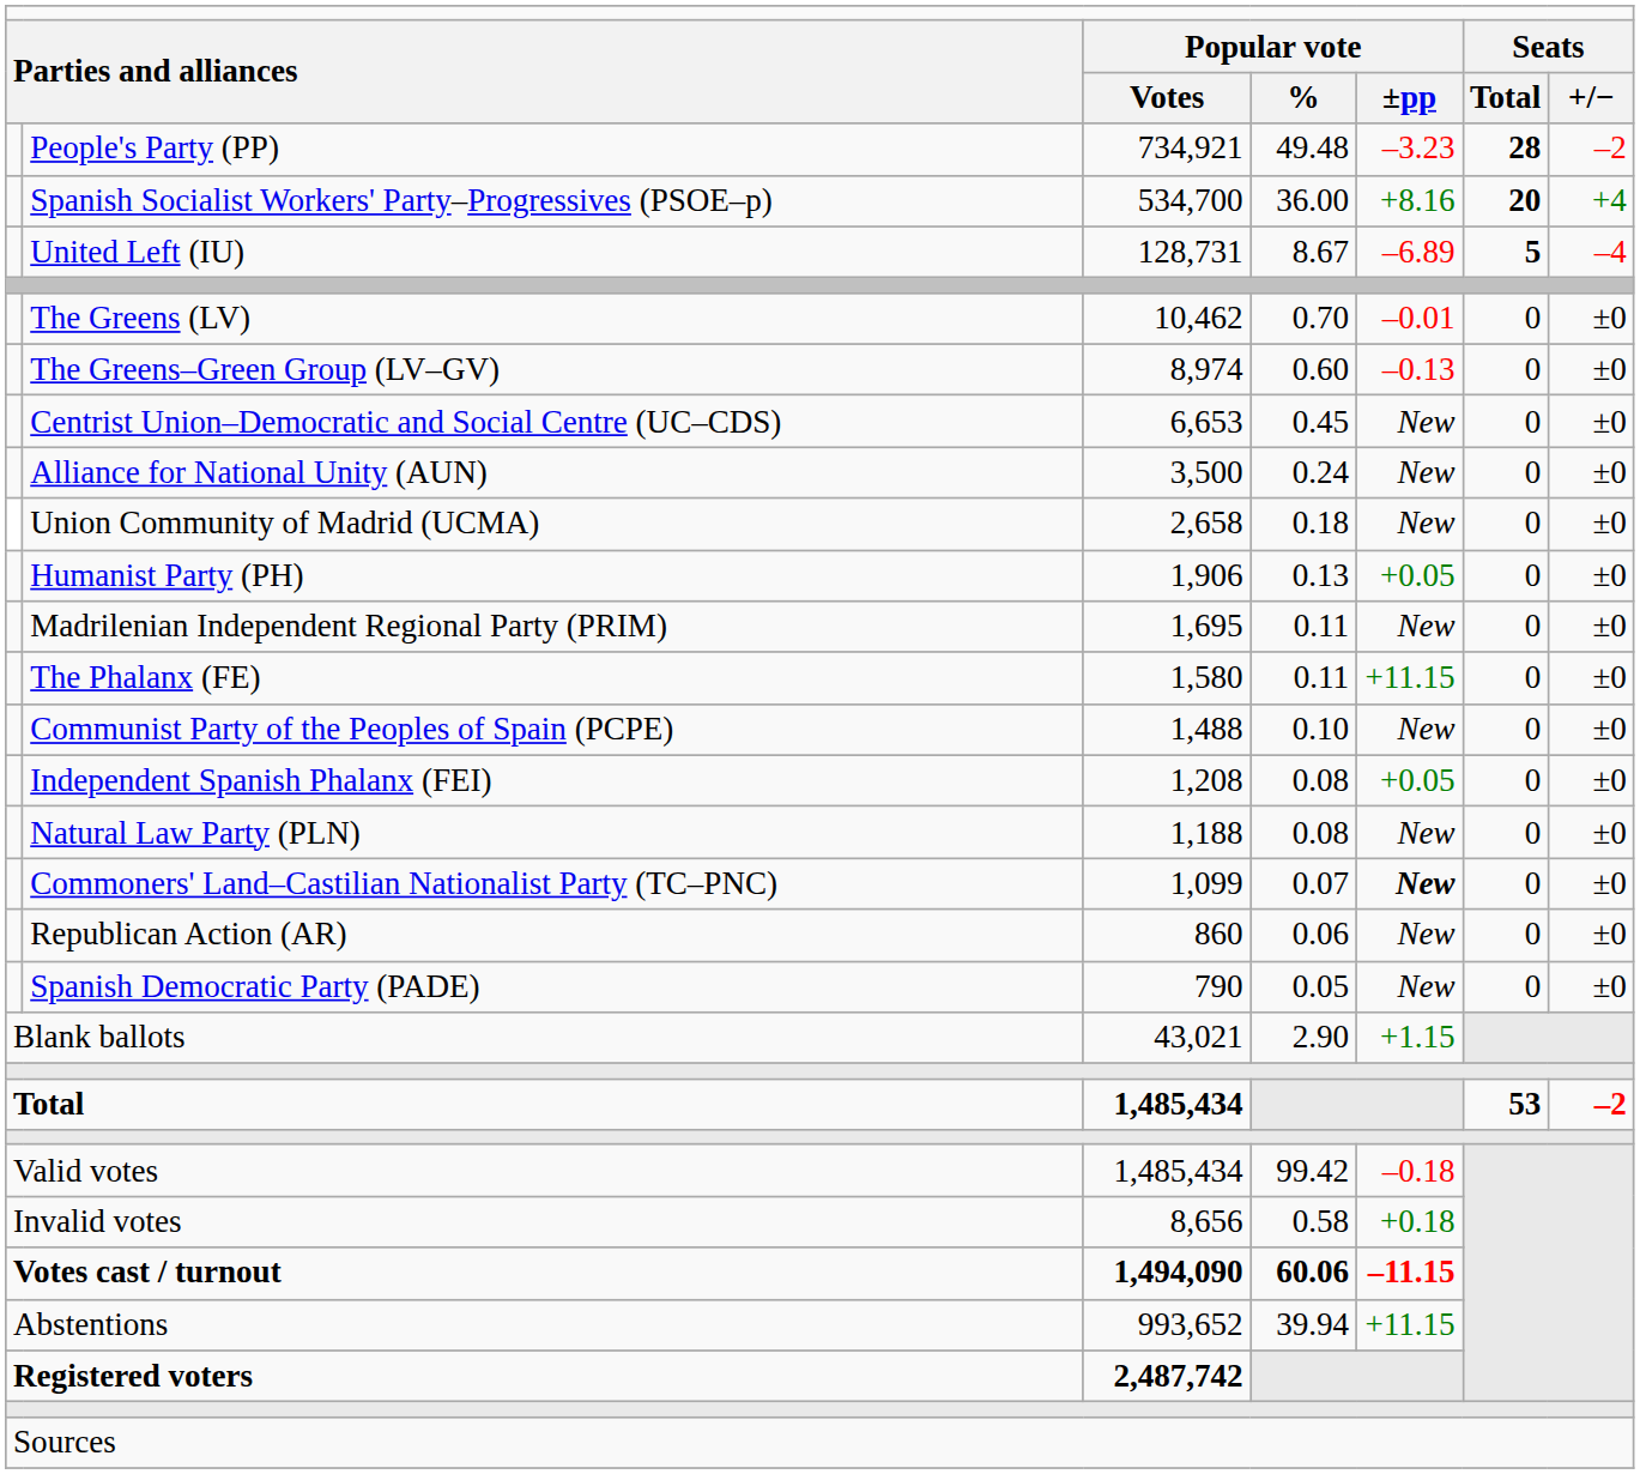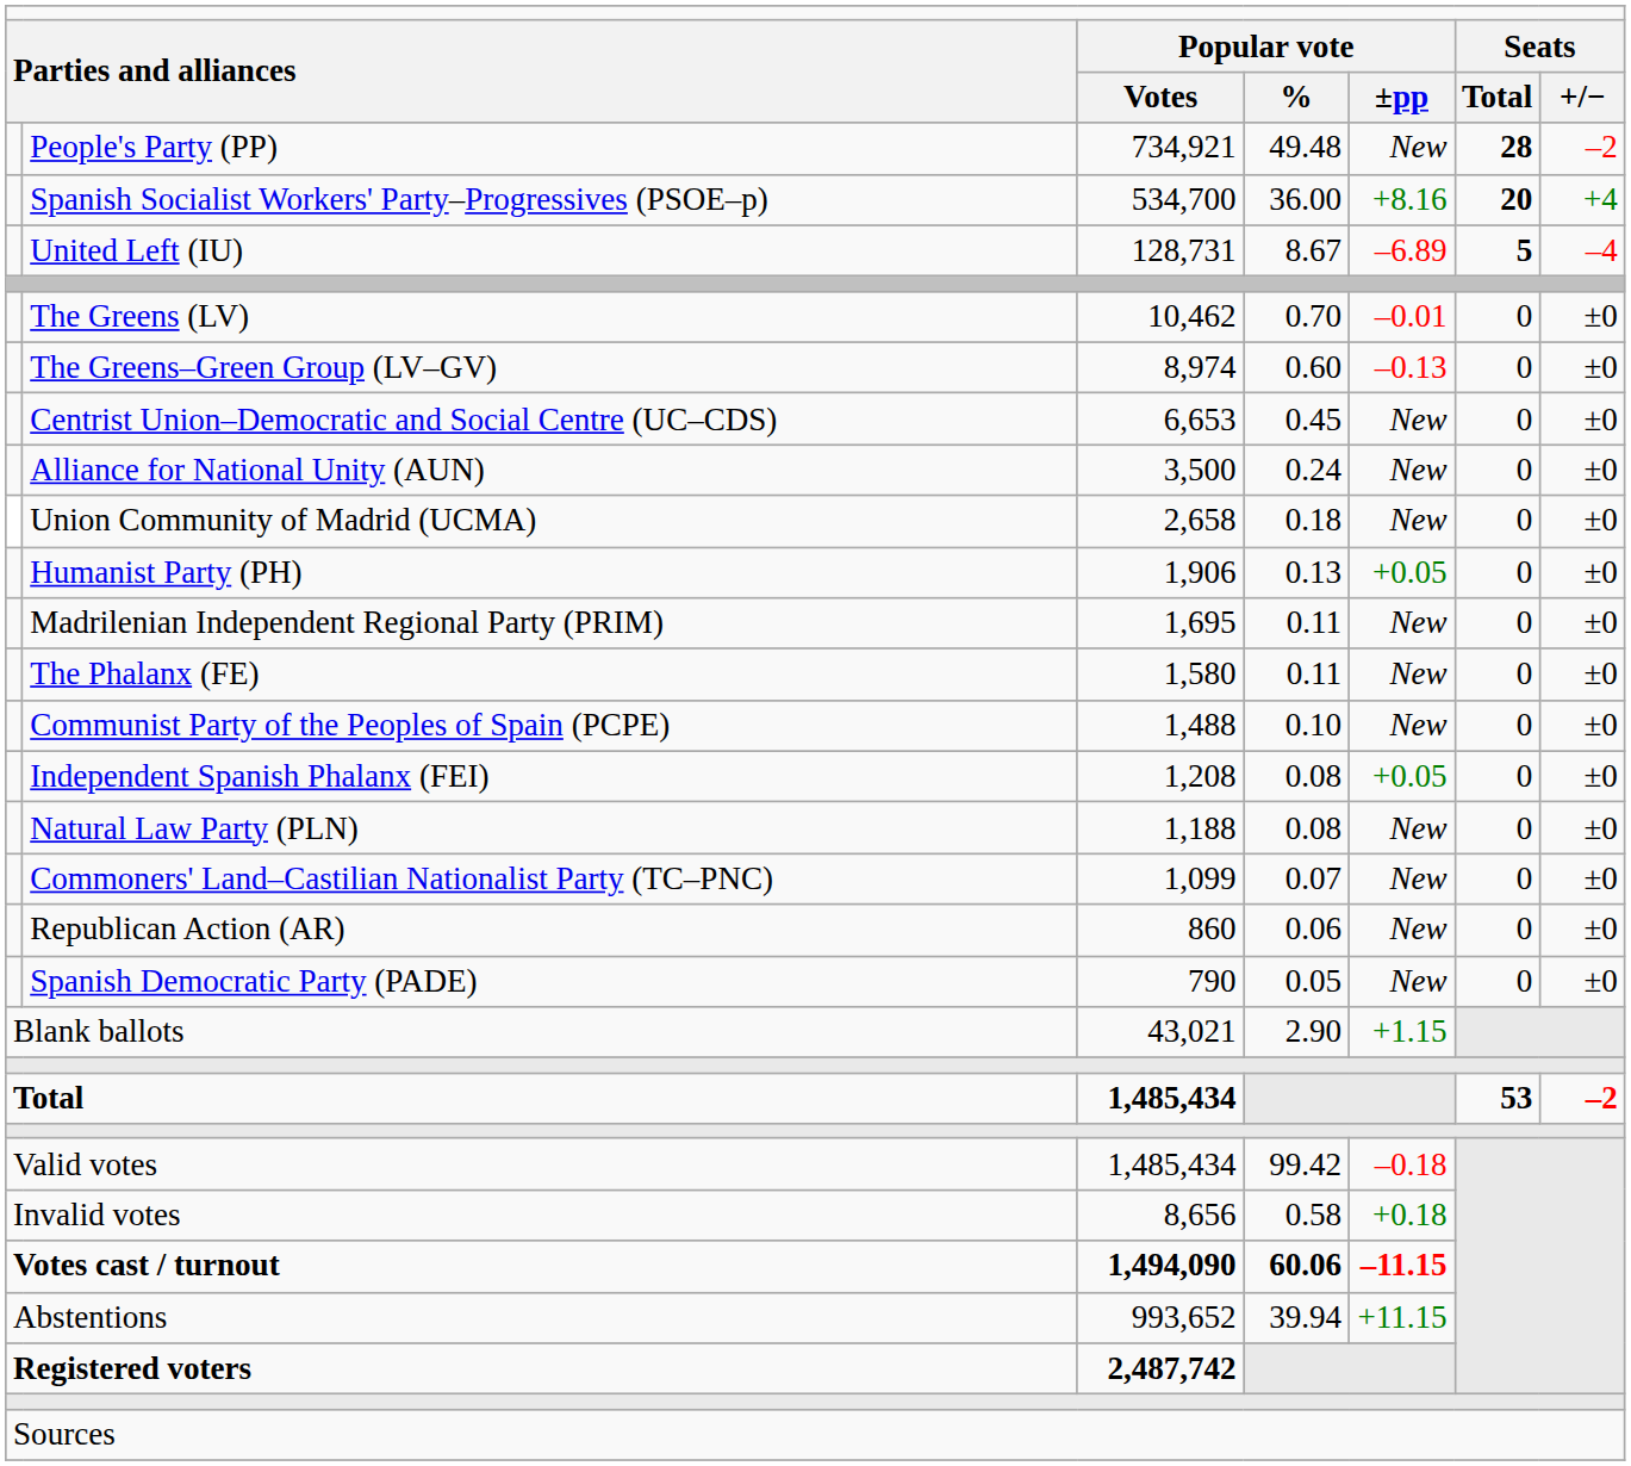People's Party (PP) | column 5: –3.23 -> New
The Phalanx (FE) | column 5: +11.15 -> New
Commoners' Land–Castilian Nationalist Party (TC–PNC) | column 5: bold -> normal
